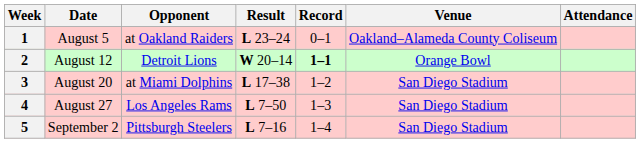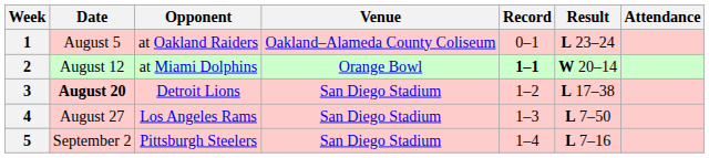columns swapped: Result <-> Venue
2 | Opponent: Detroit Lions -> at Miami Dolphins
3 | Date: normal -> bold
3 | Opponent: at Miami Dolphins -> Detroit Lions
